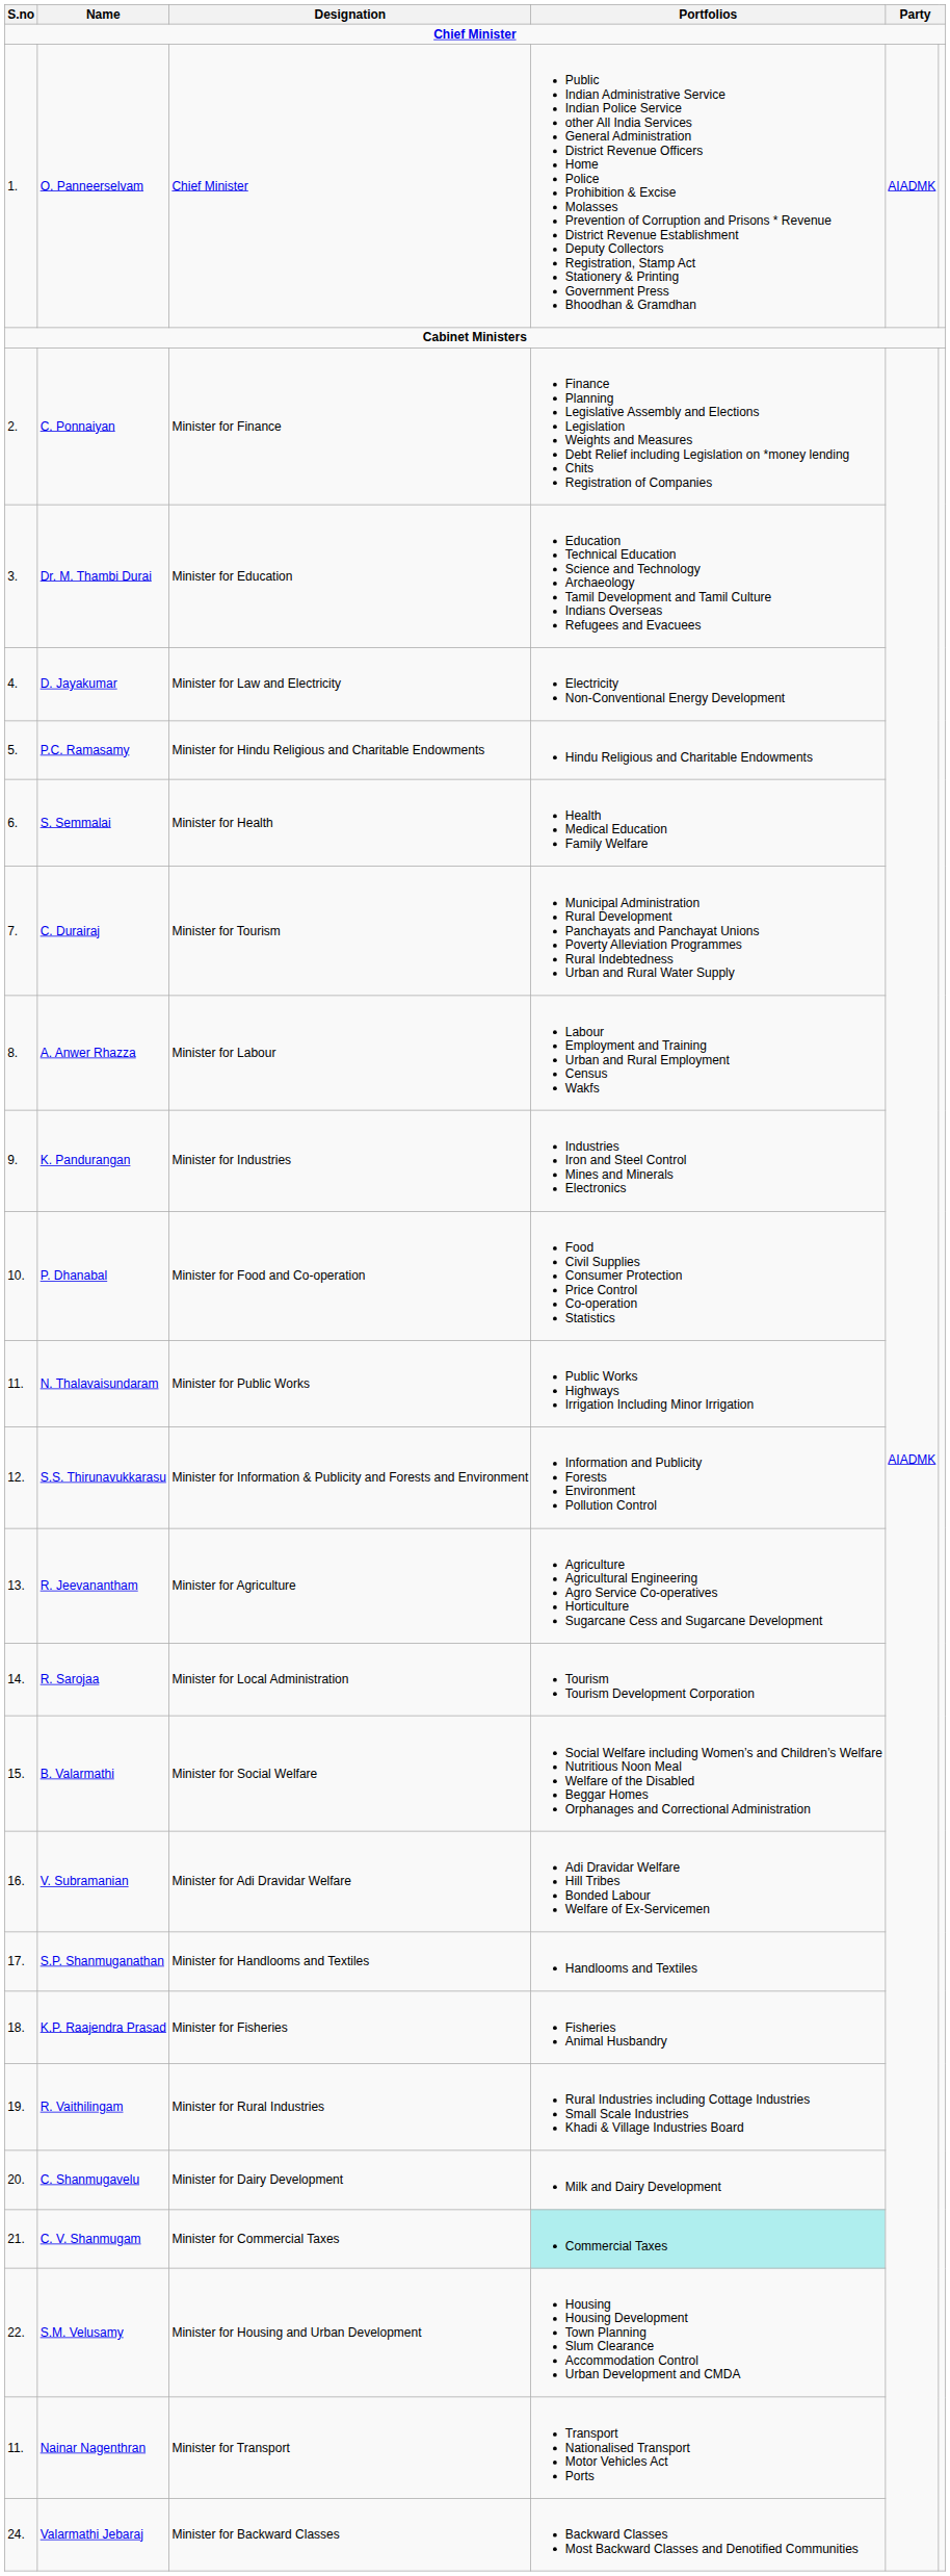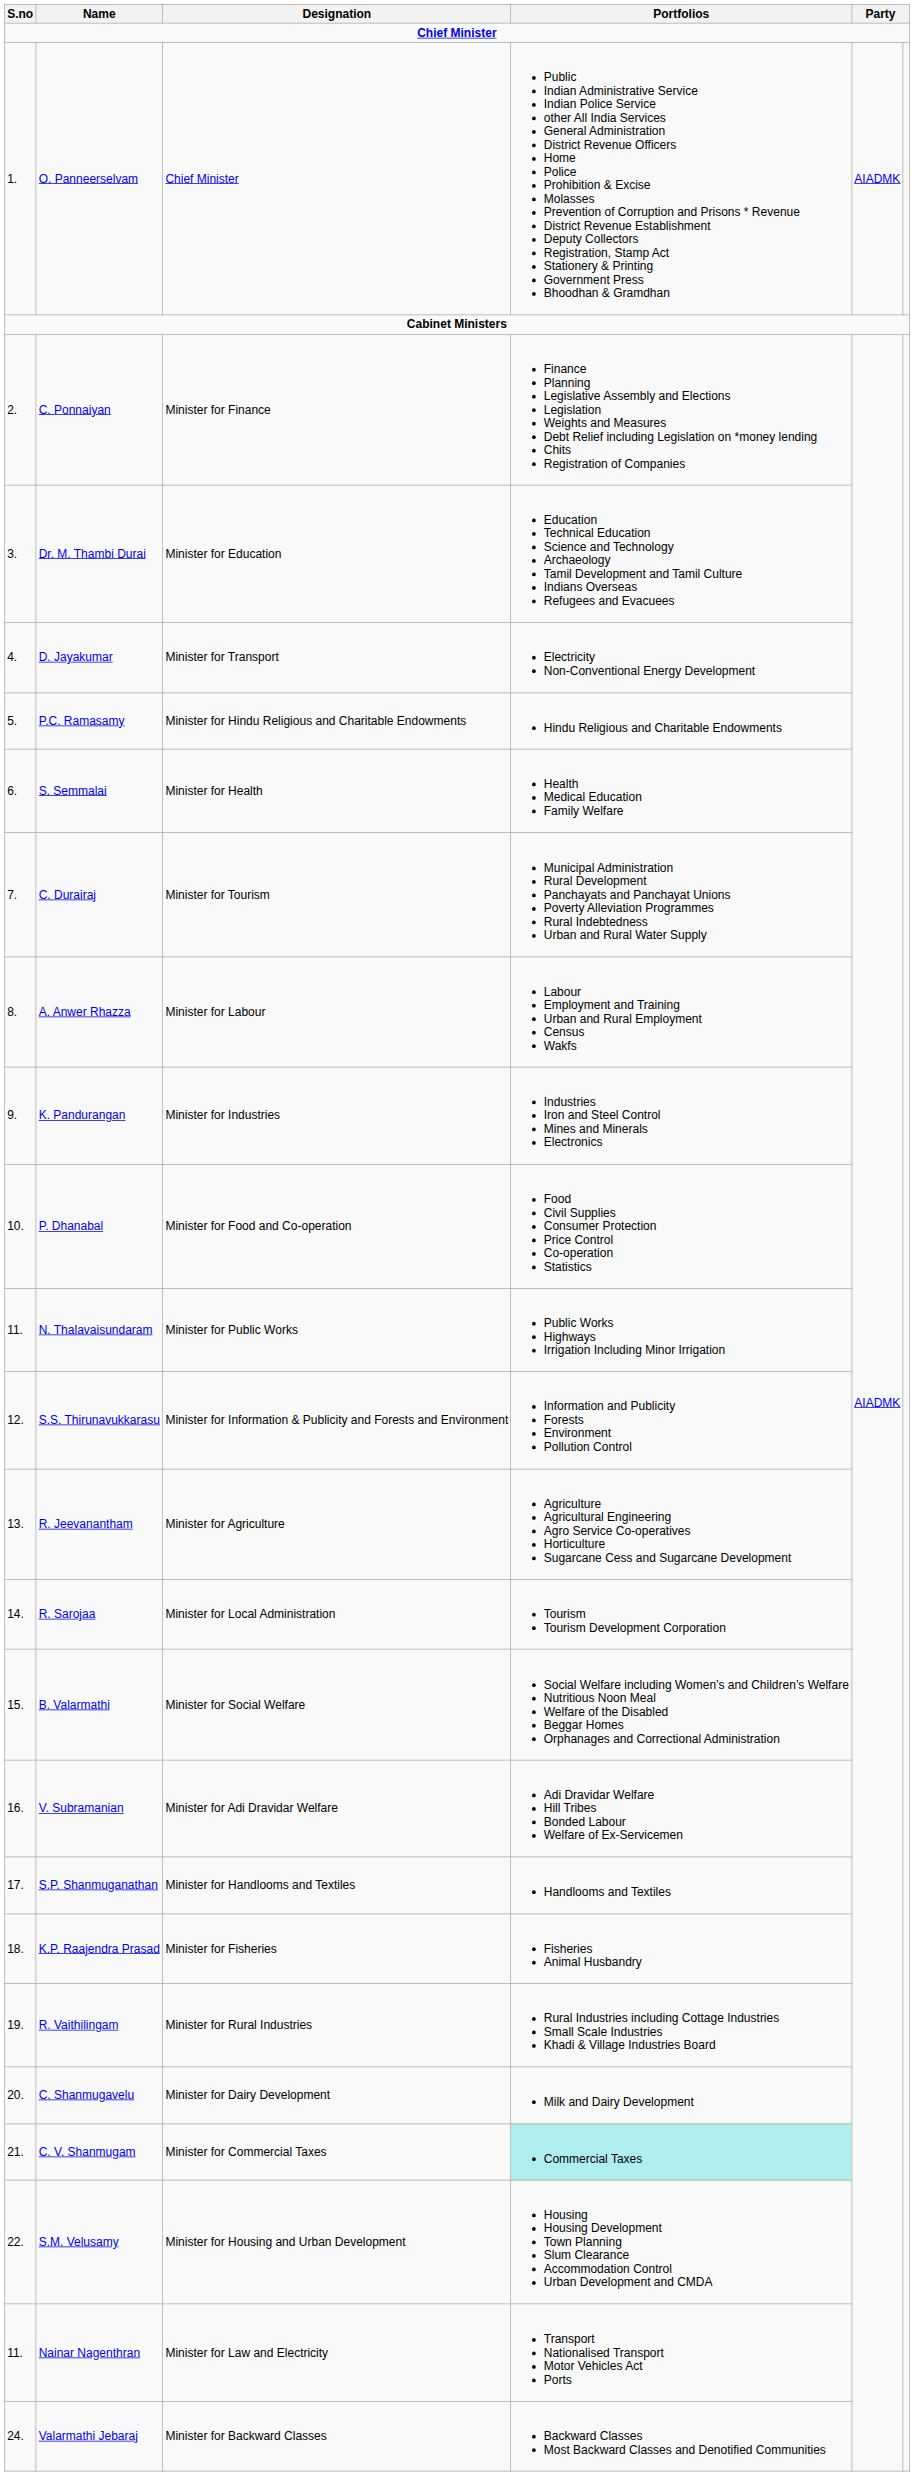D. Jayakumar | Designation: Minister for Law and Electricity -> Minister for Transport
Nainar Nagenthran | Designation: Minister for Transport -> Minister for Law and Electricity
